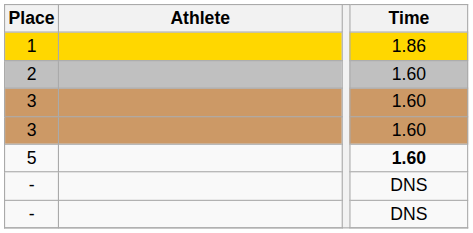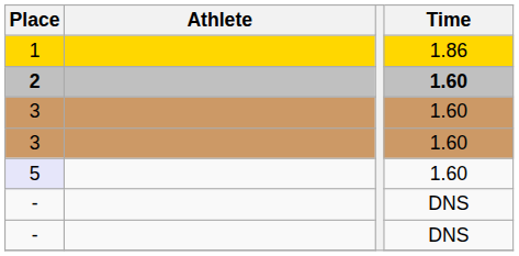2 | Place: normal -> bold
2 | Time: normal -> bold
5 | Place: no background -> lavender background
5 | Time: bold -> normal
